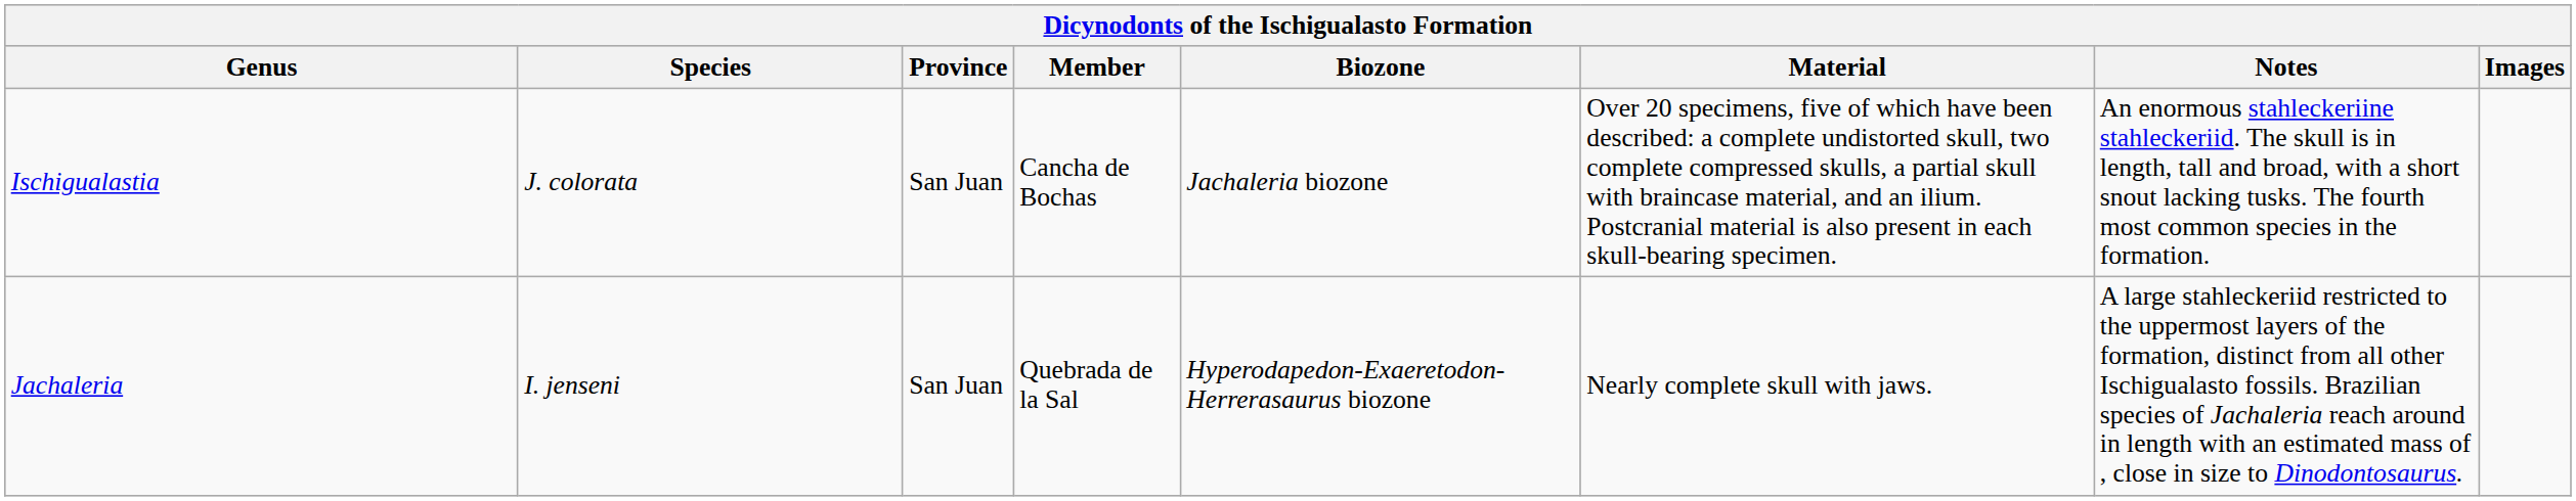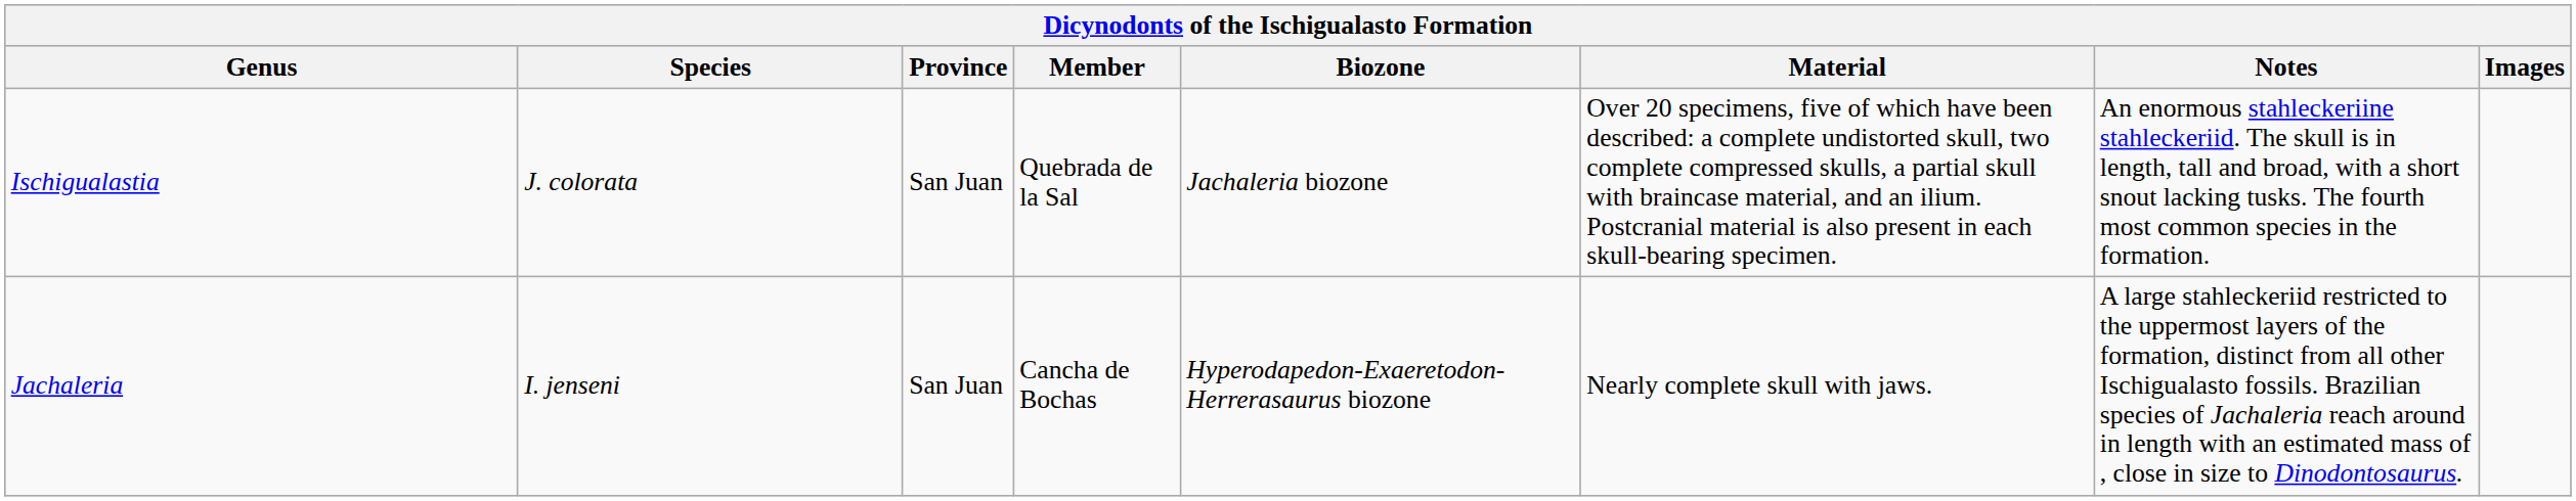Ischigualastia | Member: Cancha de Bochas -> Quebrada de la Sal
Jachaleria | Member: Quebrada de la Sal -> Cancha de Bochas
